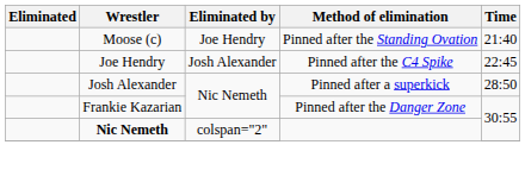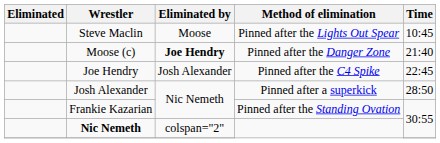+ row: Steve Maclin | Moose | Pinned after the Lights Out Spear | 10:45
Moose (c) | Eliminated by: normal -> bold
Moose (c) | Method of elimination: Pinned after the Standing Ovation -> Pinned after the Danger Zone
Frankie Kazarian | Method of elimination: Pinned after the Danger Zone -> Pinned after the Standing Ovation
